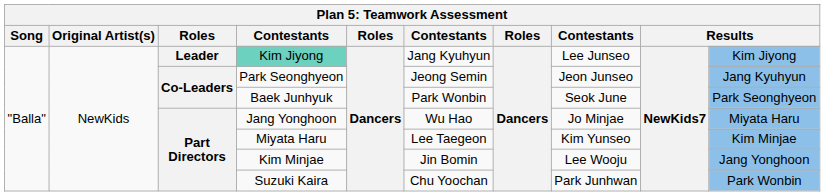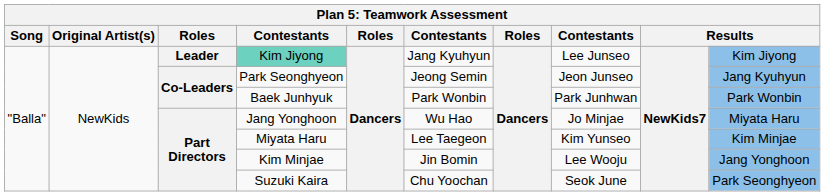Baek Junhyuk | column 8: Seok June -> Park Junhwan
Baek Junhyuk | column 10: Park Seonghyeon -> Park Wonbin
Suzuki Kaira | column 8: Park Junhwan -> Seok June
Suzuki Kaira | column 10: Park Wonbin -> Park Seonghyeon
